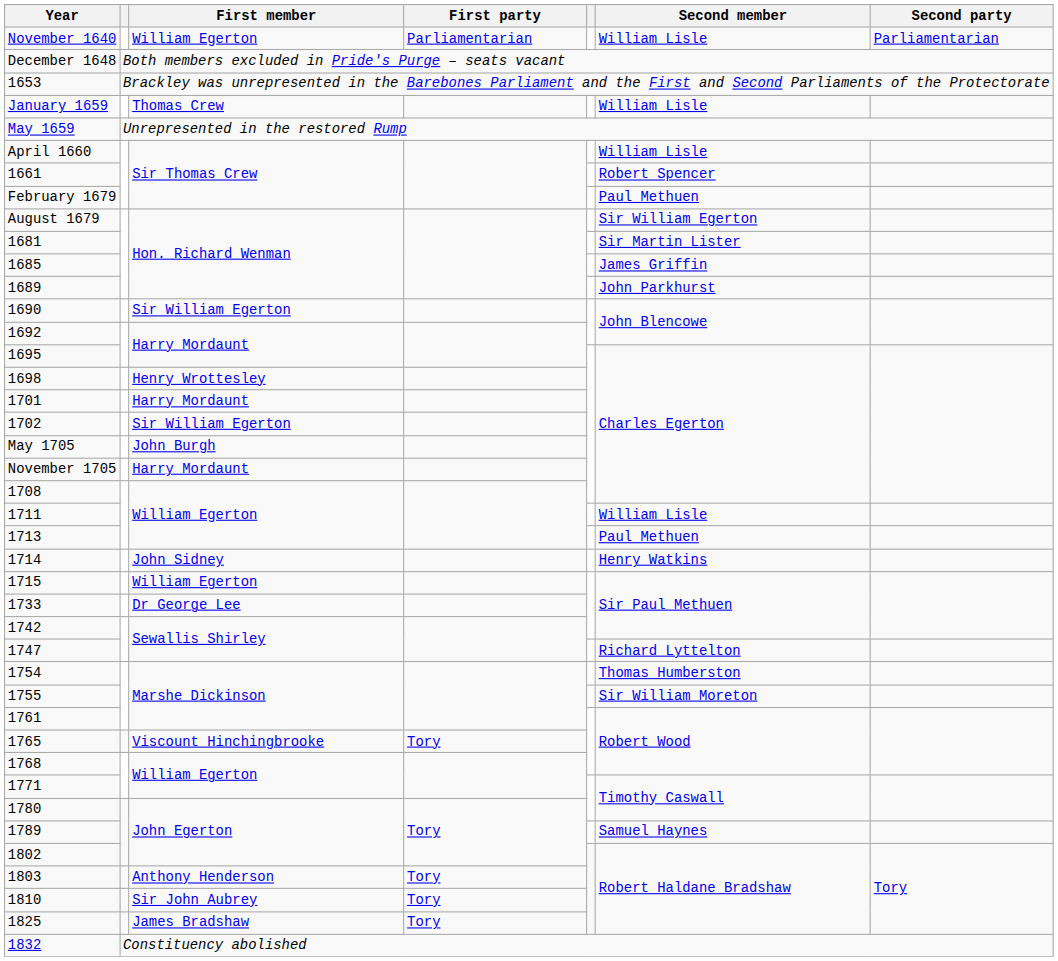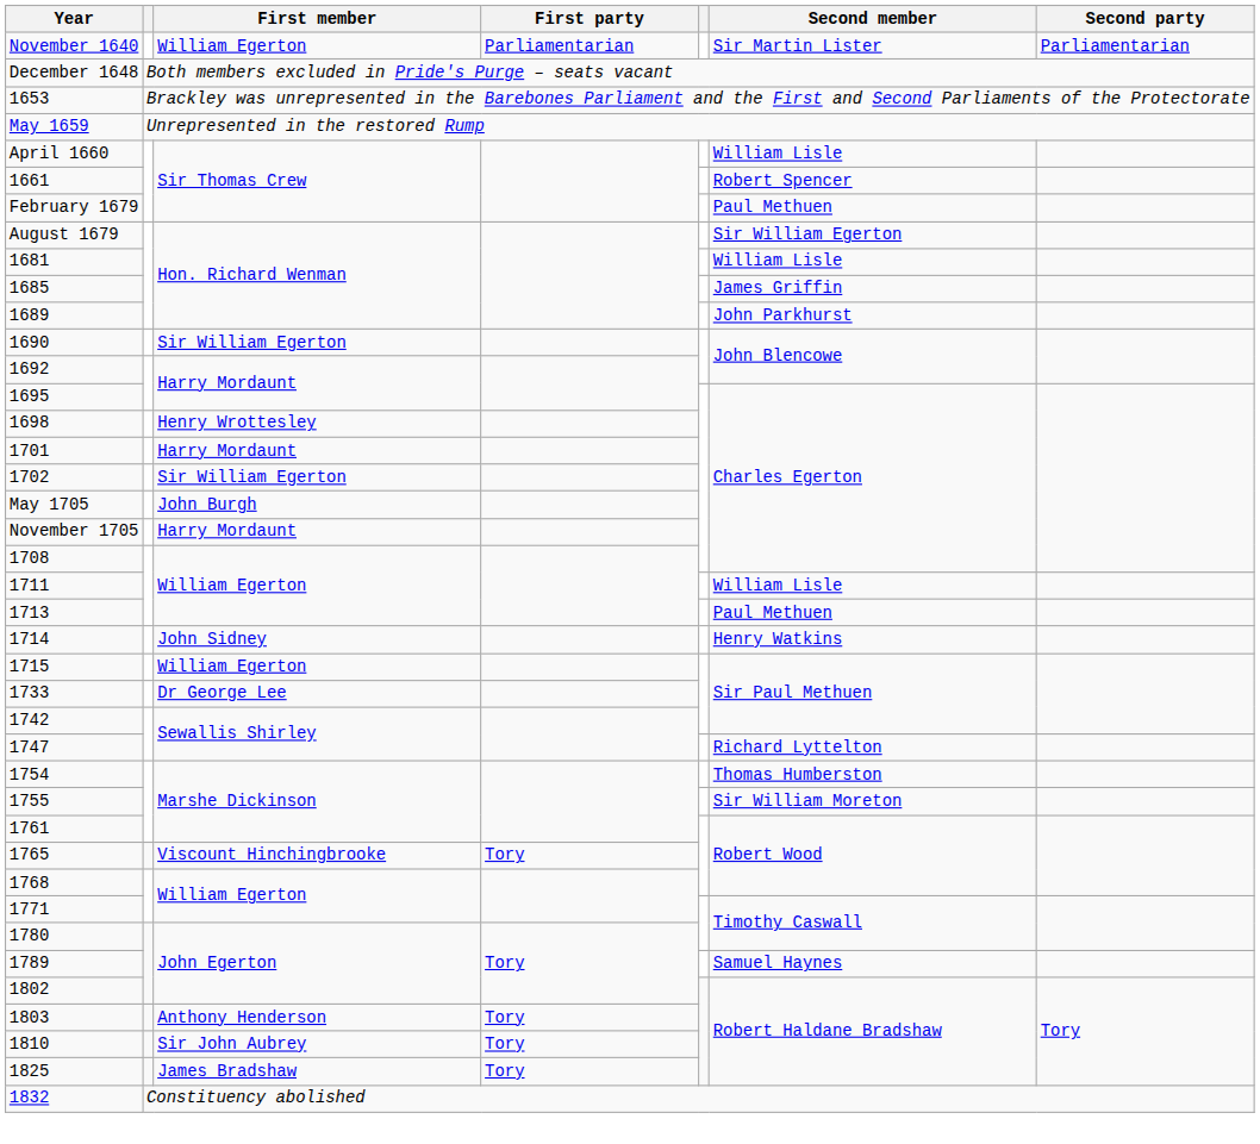November 1640 | Second member: William Lisle -> Sir Martin Lister
- row: January 1659 | Thomas Crew | William Lisle
1681 | Second member: Sir Martin Lister -> William Lisle
